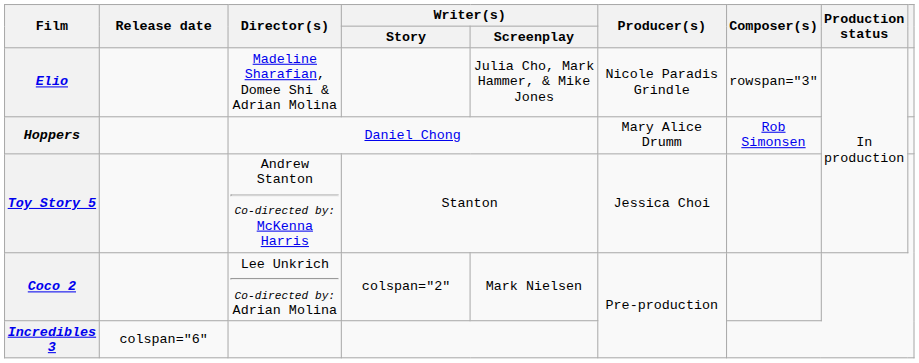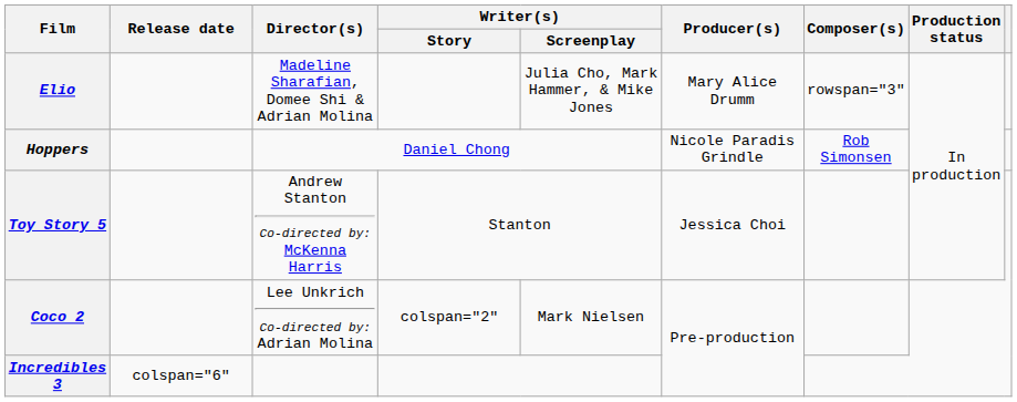Elio | Producer(s): Nicole Paradis Grindle -> Mary Alice Drumm
Hoppers | Producer(s): Mary Alice Drumm -> Nicole Paradis Grindle
